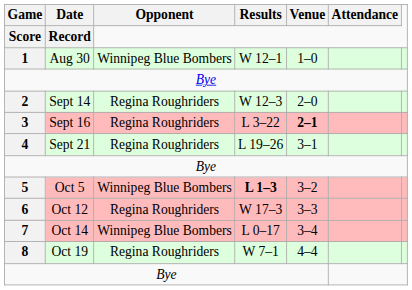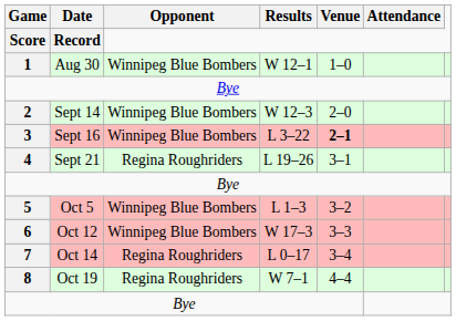2 | Opponent: Regina Roughriders -> Winnipeg Blue Bombers
3 | Opponent: Regina Roughriders -> Winnipeg Blue Bombers
5 | Results: bold -> normal
6 | Opponent: Regina Roughriders -> Winnipeg Blue Bombers
7 | Opponent: Winnipeg Blue Bombers -> Regina Roughriders
